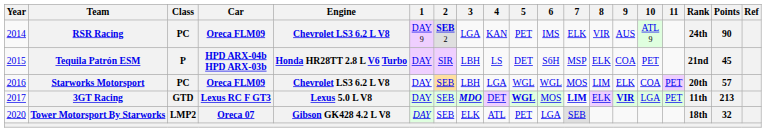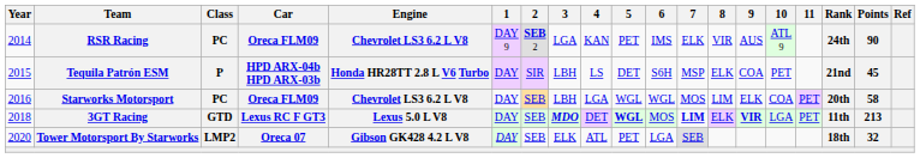Starworks Motorsport | Points: 57 -> 58
3GT Racing | Year: 2017 -> 2018
